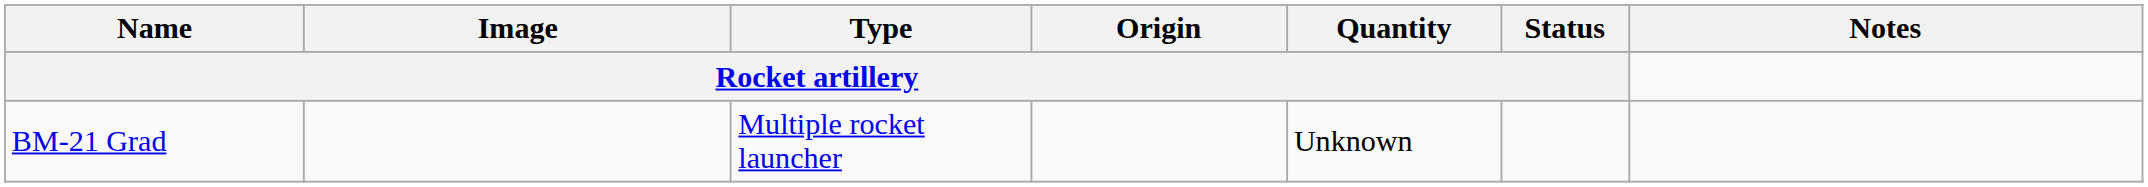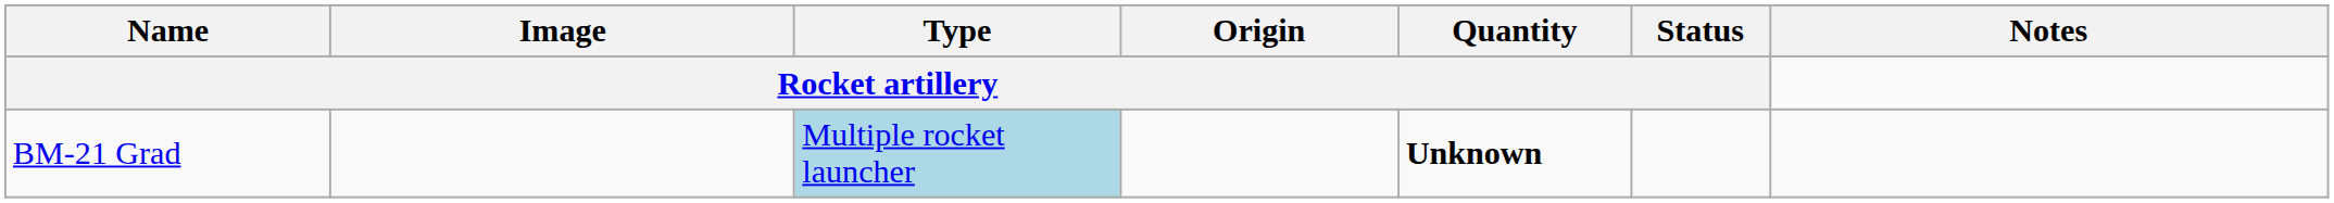BM-21 Grad | Type / Rocket artillery: no background -> lightblue background
BM-21 Grad | Quantity / Rocket artillery: normal -> bold
